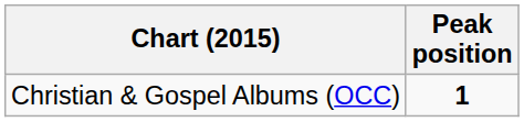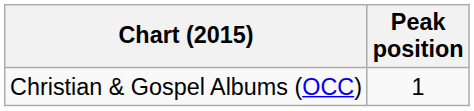Christian & Gospel Albums (OCC) | Peak position: bold -> normal
